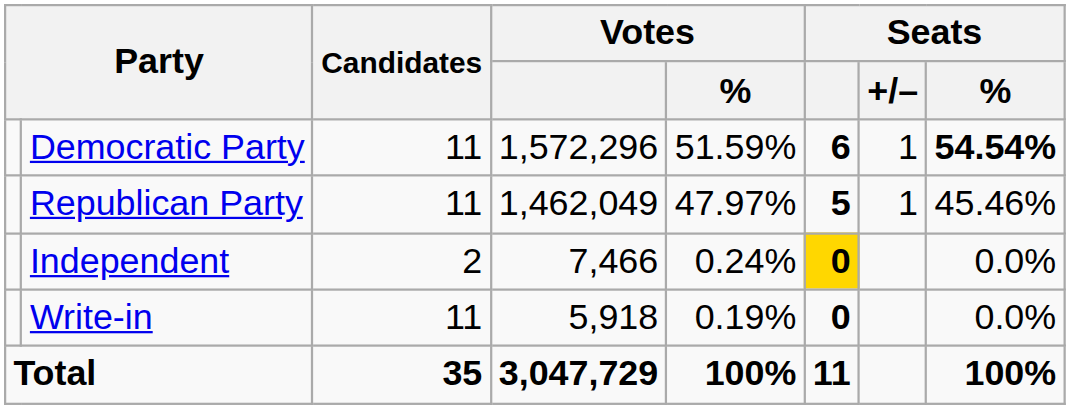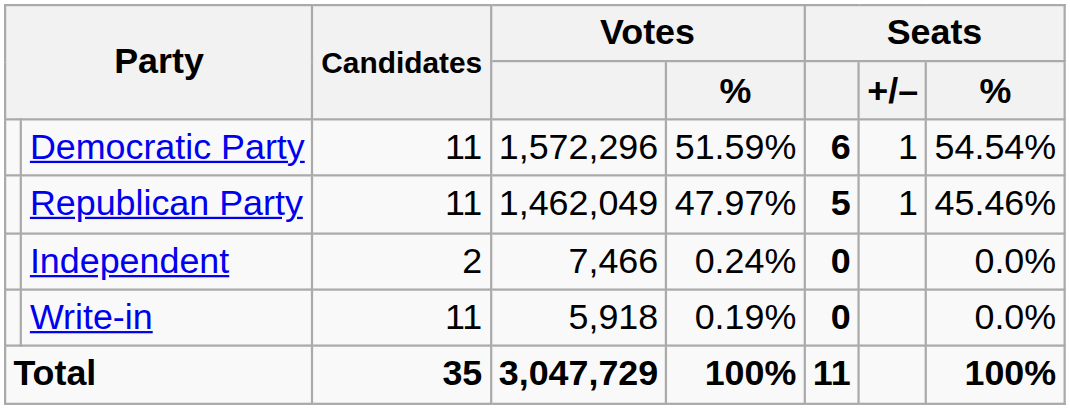Democratic Party | Seats / %: bold -> normal
Independent | Seats: gold background -> no background
